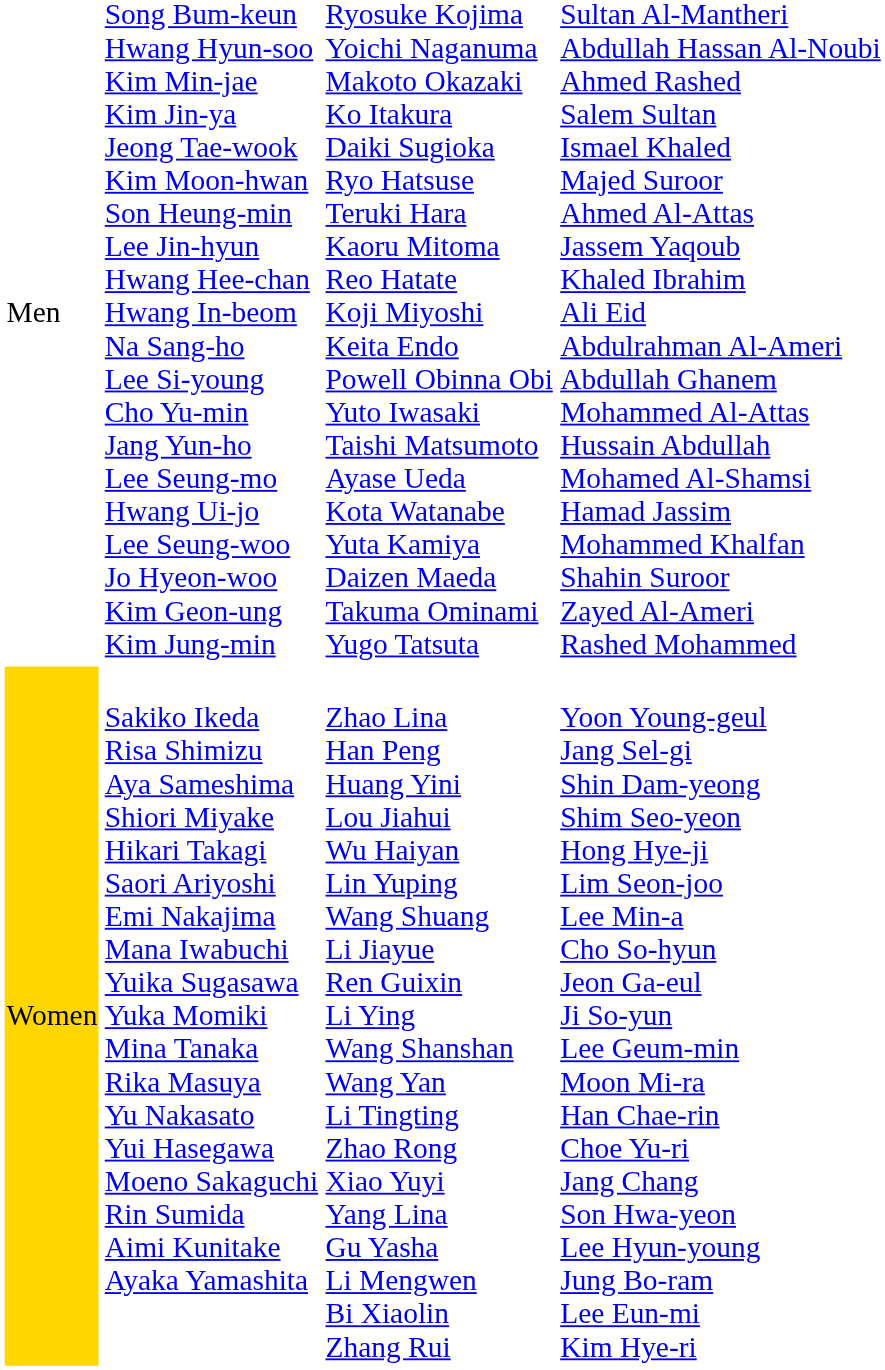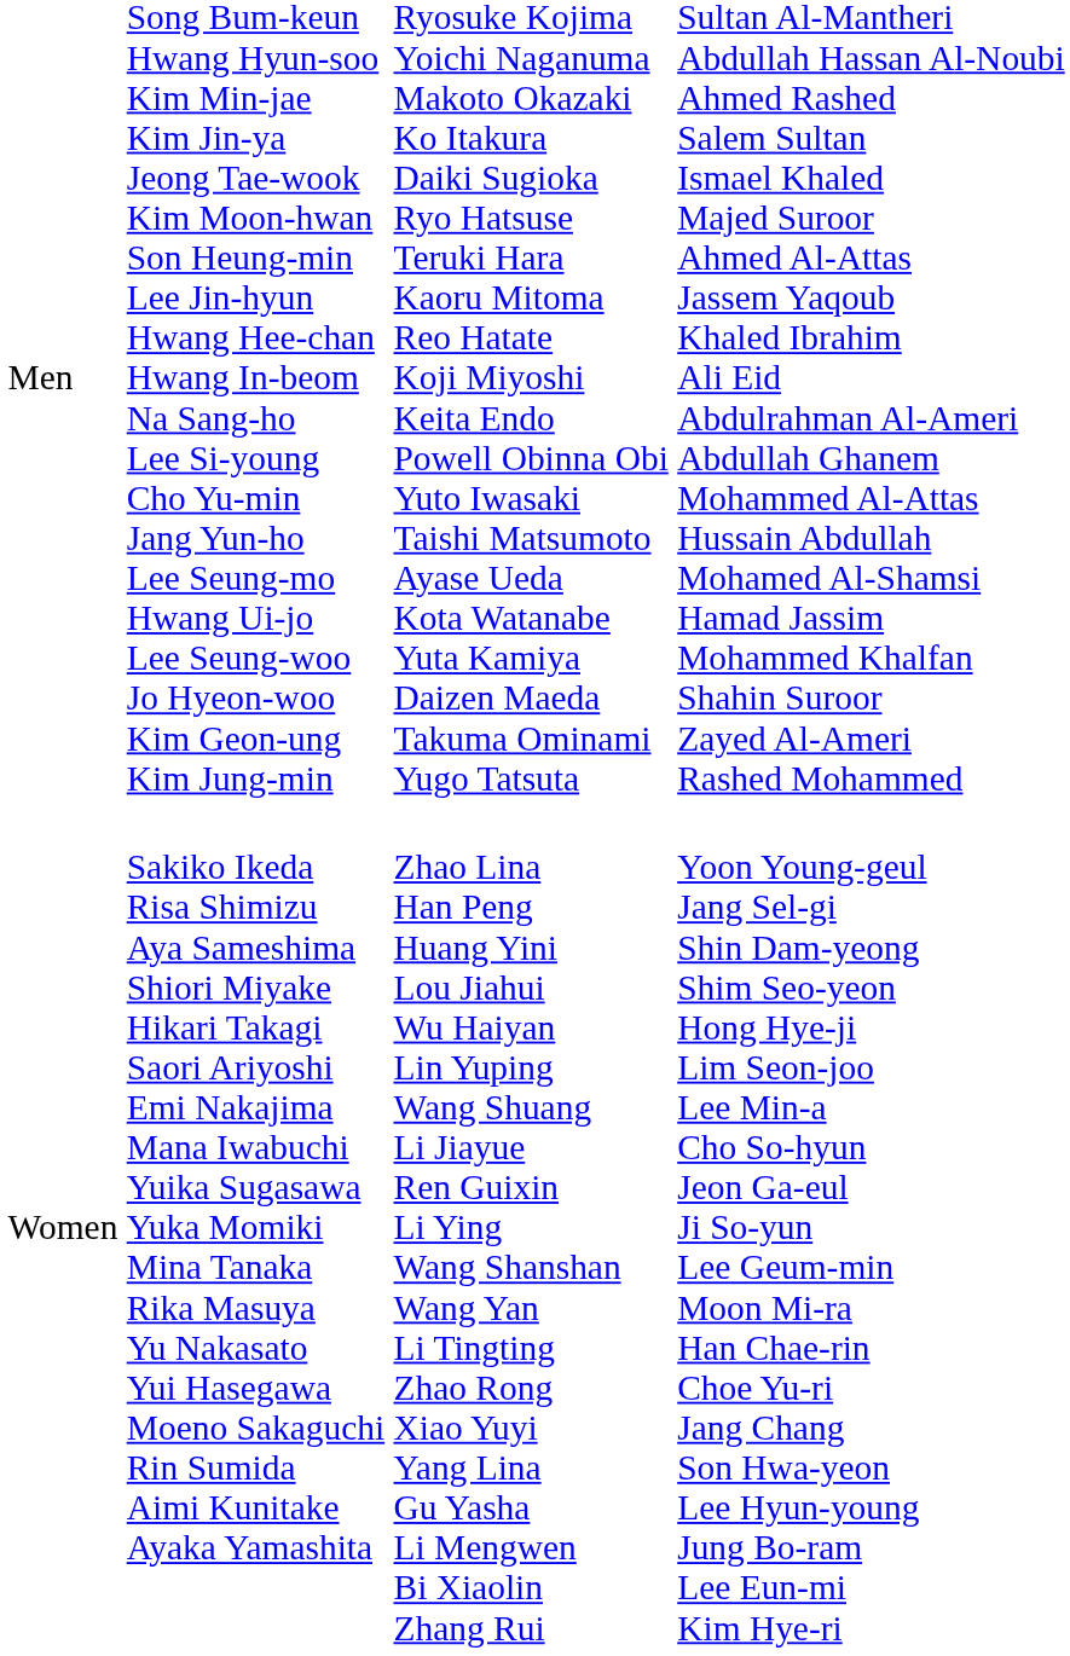Women | column 1: gold background -> no background
